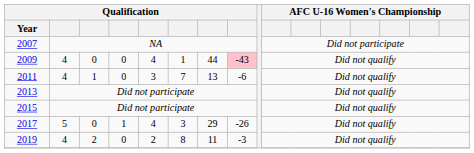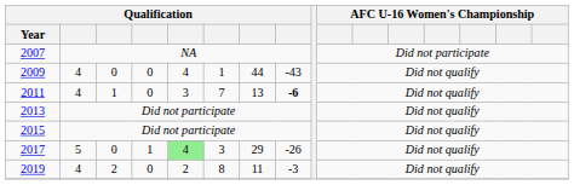2009 | column 8: pink background -> no background
2011 | column 8: normal -> bold
2017 | column 5: no background -> lightgreen background
